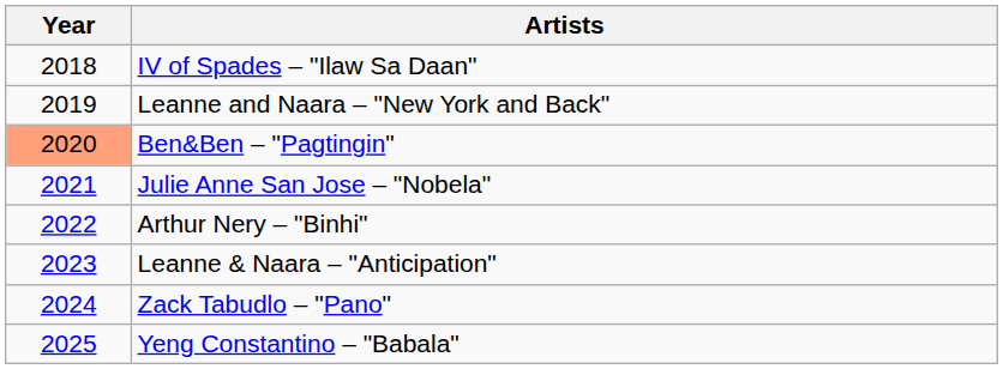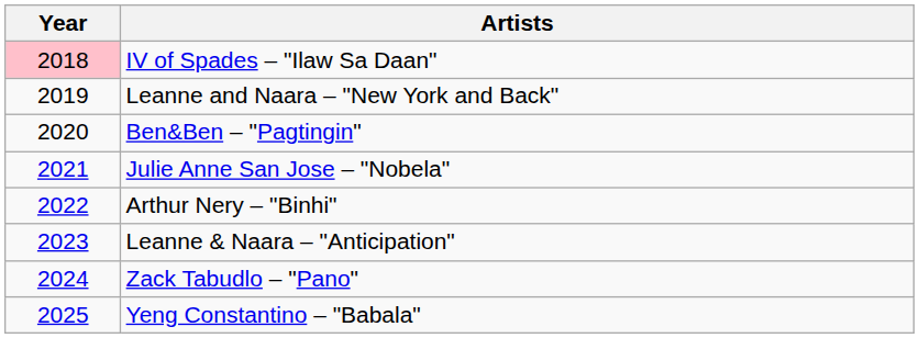IV of Spades – "Ilaw Sa Daan" | Year: no background -> pink background
Ben&Ben – "Pagtingin" | Year: lightsalmon background -> no background
